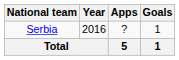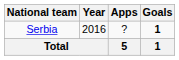Serbia | Goals: normal -> bold
